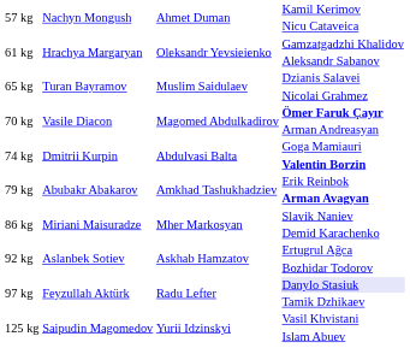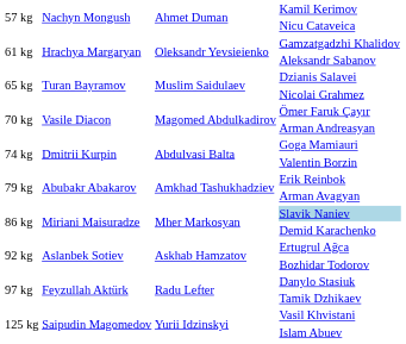Ömer Faruk Çayır | column 4: bold -> normal
Valentin Borzin | column 4: bold -> normal
Arman Avagyan | column 4: bold -> normal
Slavik Naniev | column 4: no background -> lightblue background
Danylo Stasiuk | column 4: lavender background -> no background
